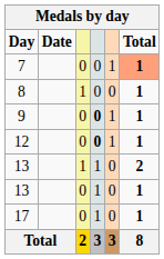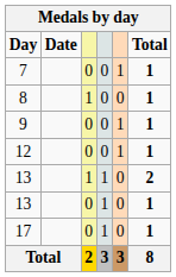7 | Total: lightsalmon background -> no background
9 | column 4: bold -> normal
12 | column 4: bold -> normal
